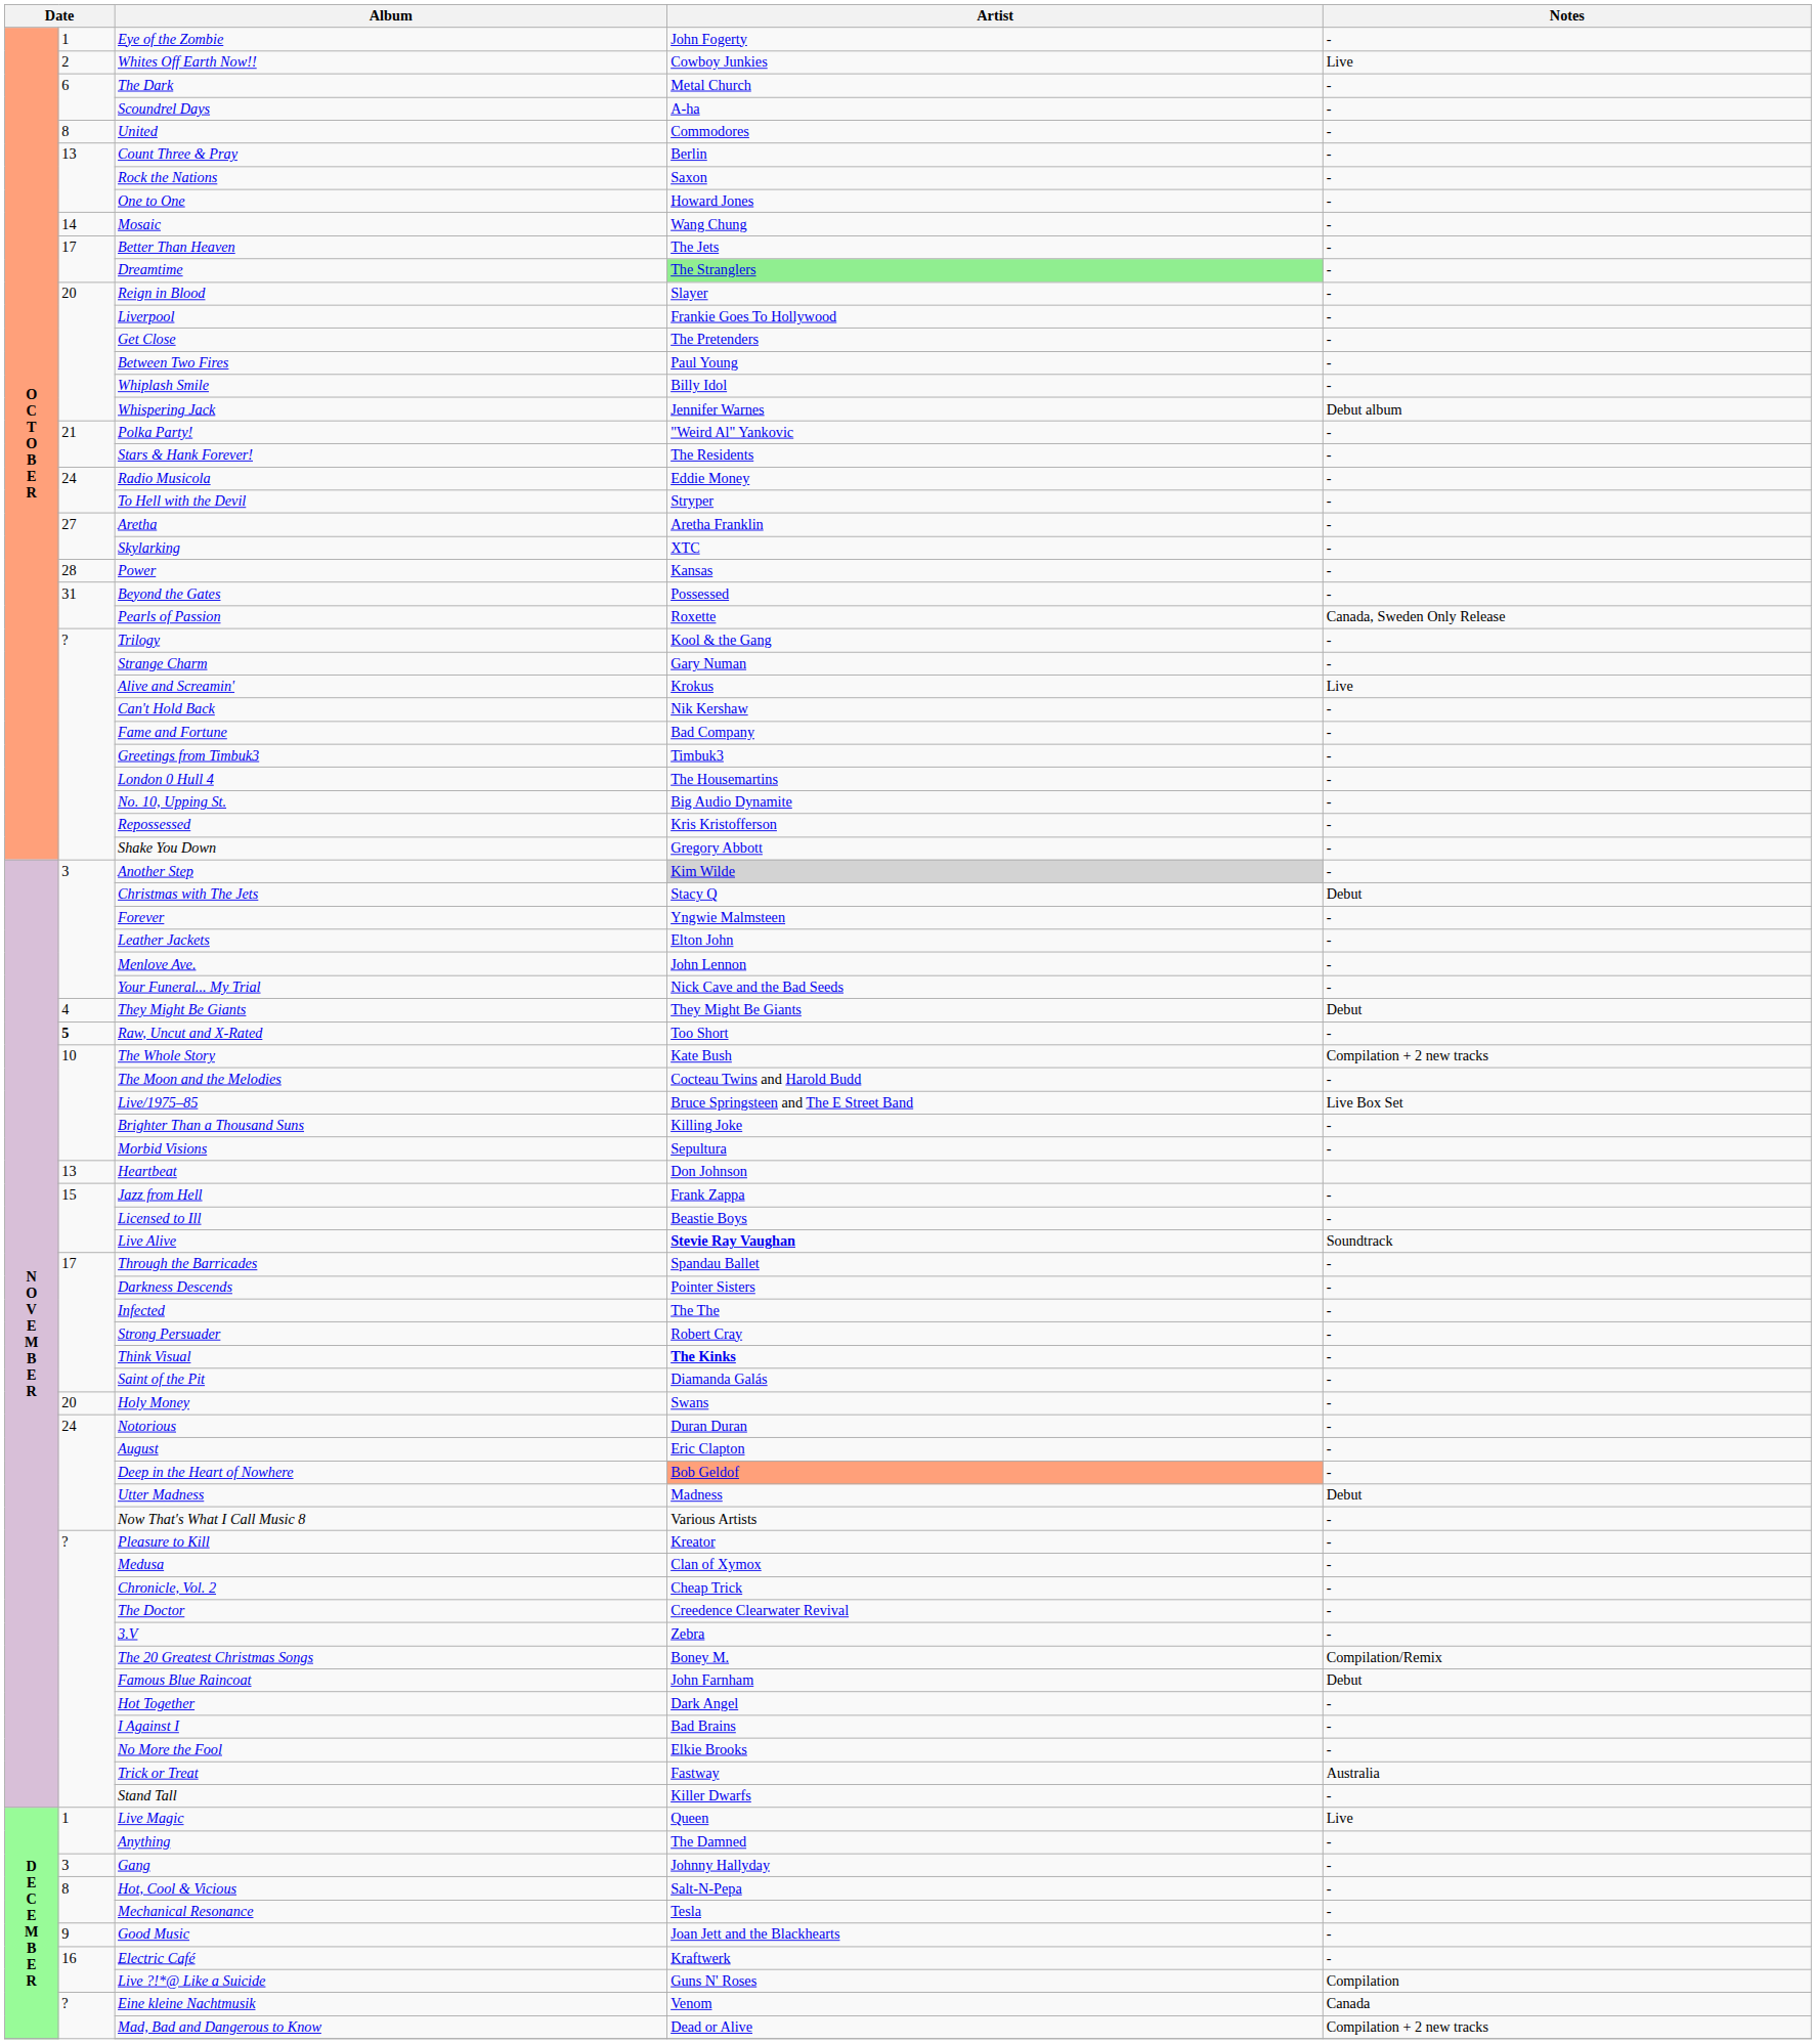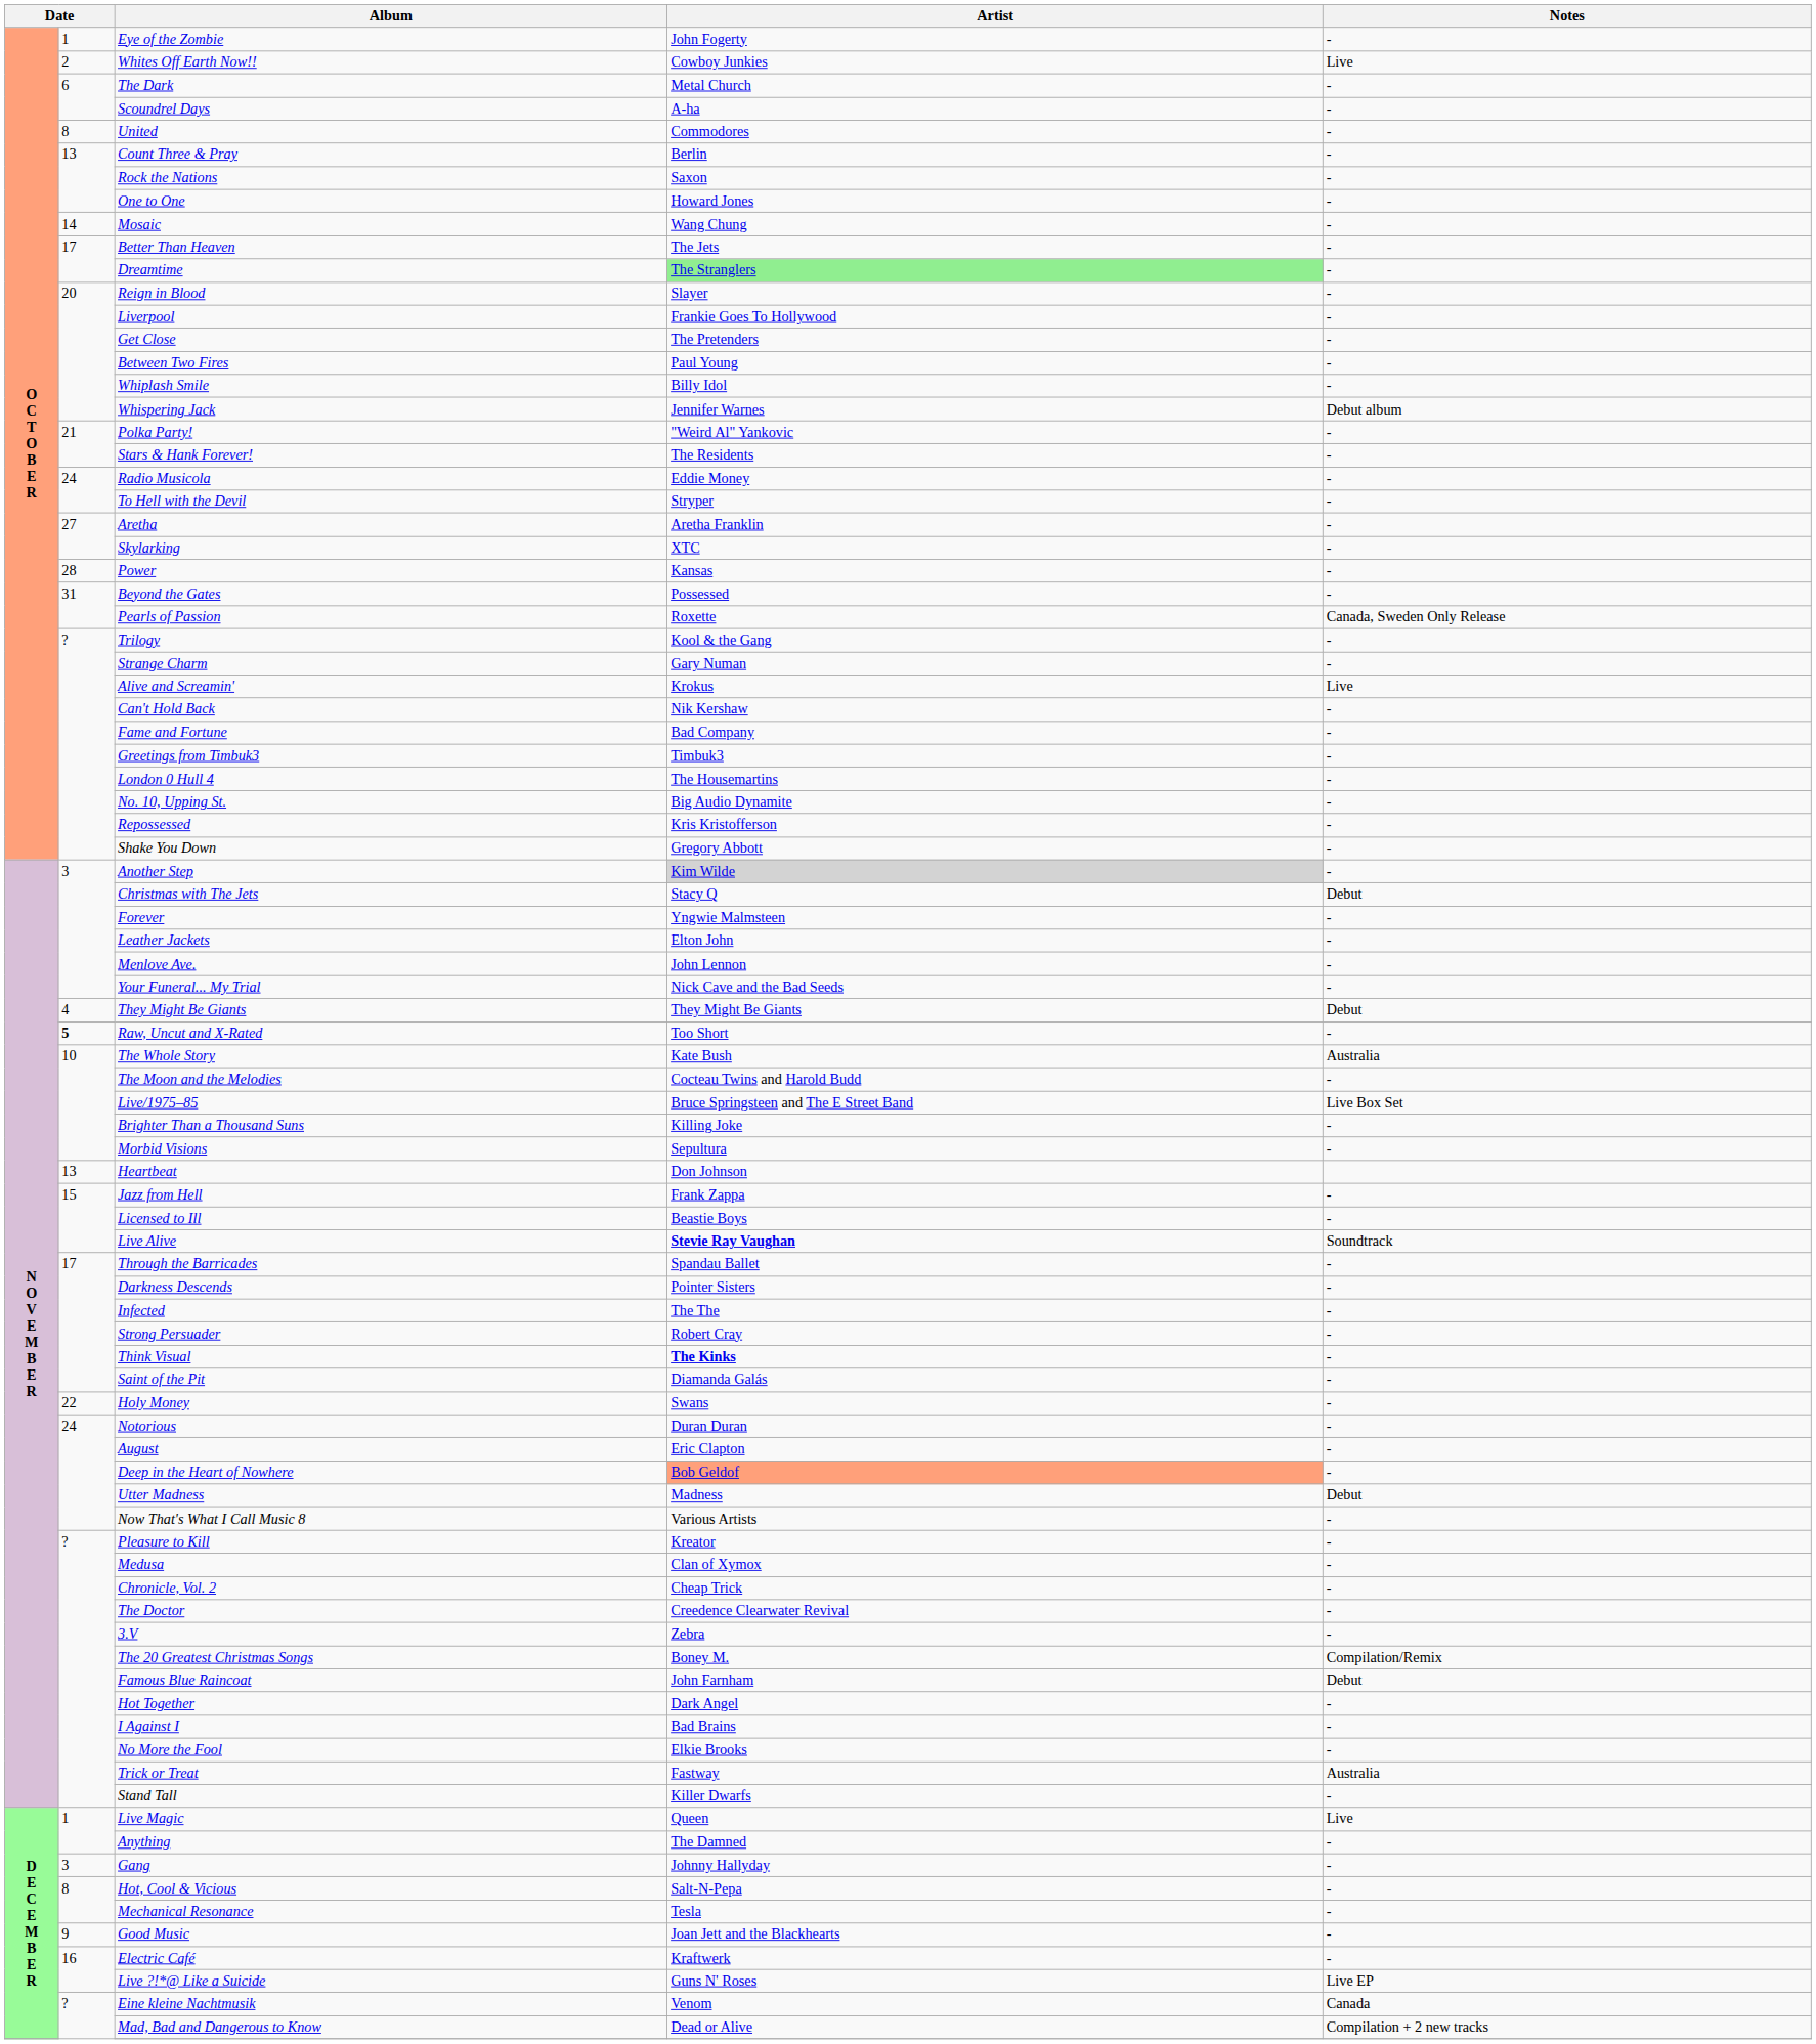The Whole Story | Notes: Compilation + 2 new tracks -> Australia
Holy Money | column 2: 20 -> 22
Live ?!*@ Like a Suicide | Notes: Compilation -> Live EP
